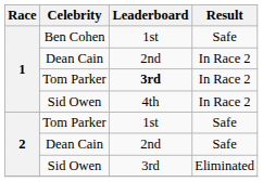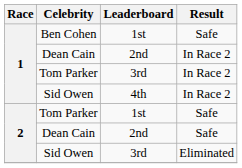Tom Parker / In Race 2 | Leaderboard: bold -> normal
